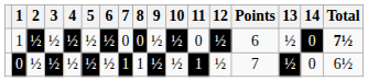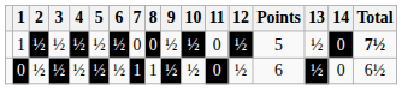row 2 | Points: 6 -> 5
row 3 | 11: 1 -> 0
row 3 | Points: 7 -> 6
